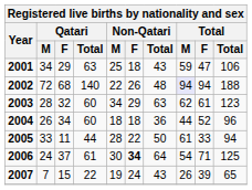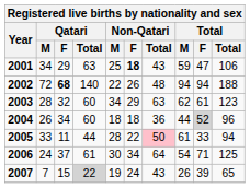2001 | Non-Qatari / F: normal -> bold
2002 | Qatari / F: normal -> bold
2002 | Total / M: lavender background -> no background
2004 | Total / F: no background -> lightgrey background
2005 | Non-Qatari / Total: no background -> pink background
2006 | Non-Qatari / F: bold -> normal
2007 | Qatari / Total: no background -> lightgrey background
